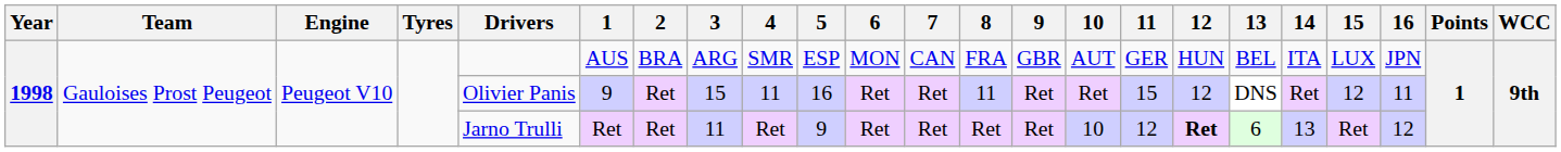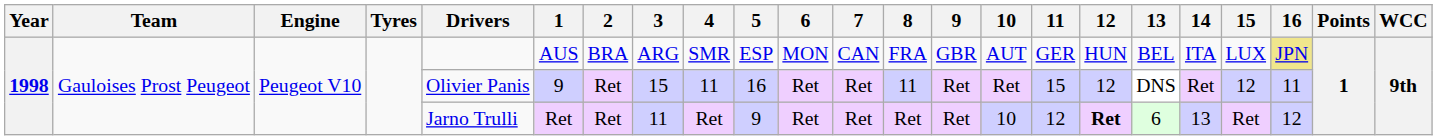row 2 | 16: no background -> khaki background
